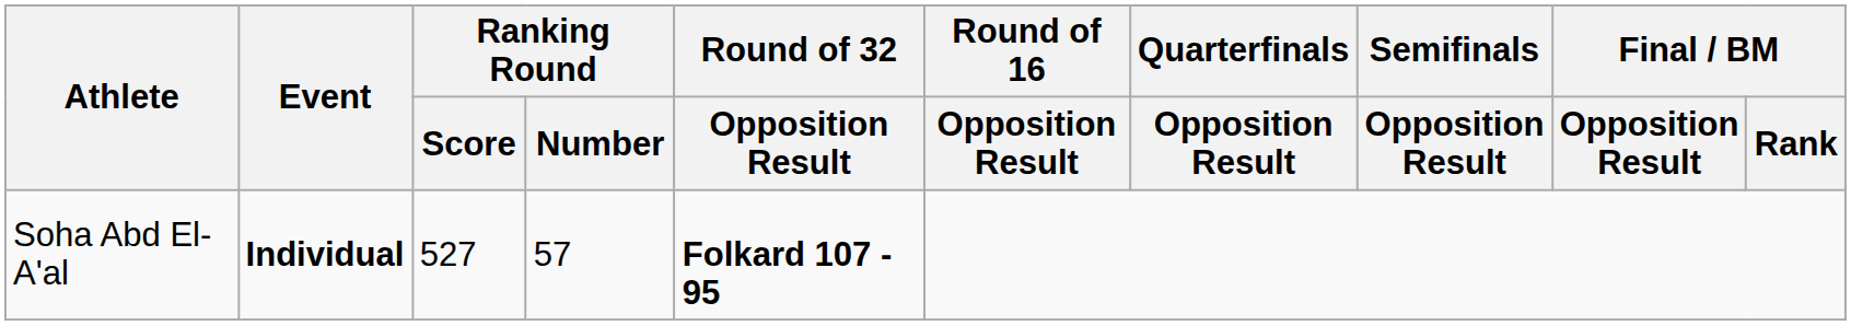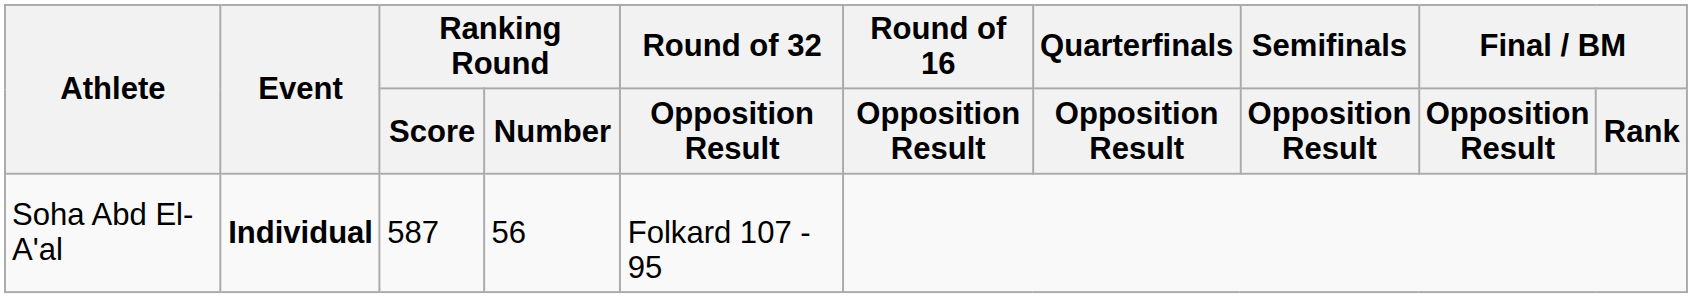Soha Abd El- A'al | Ranking Round / Score: 527 -> 587
Soha Abd El- A'al | Ranking Round / Number: 57 -> 56
Soha Abd El- A'al | Round of 32 / Opposition Result: bold -> normal
